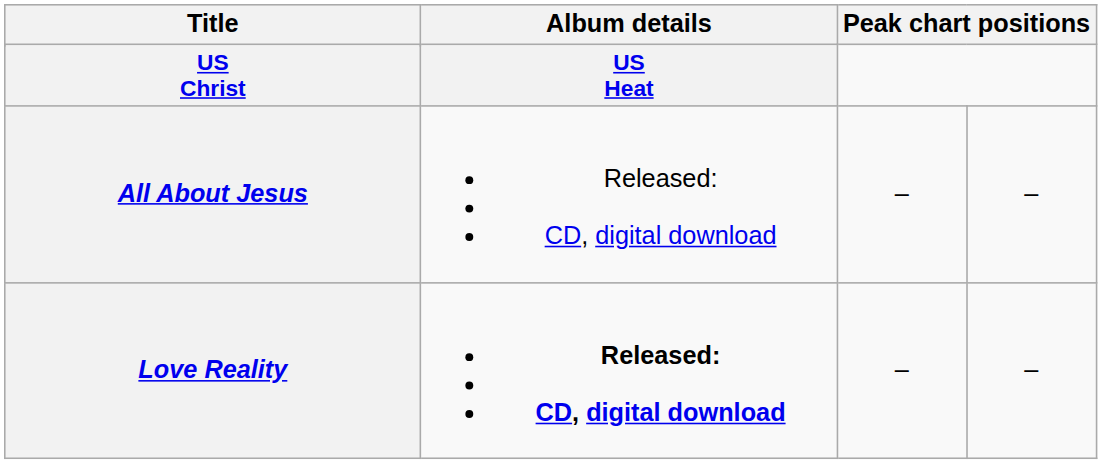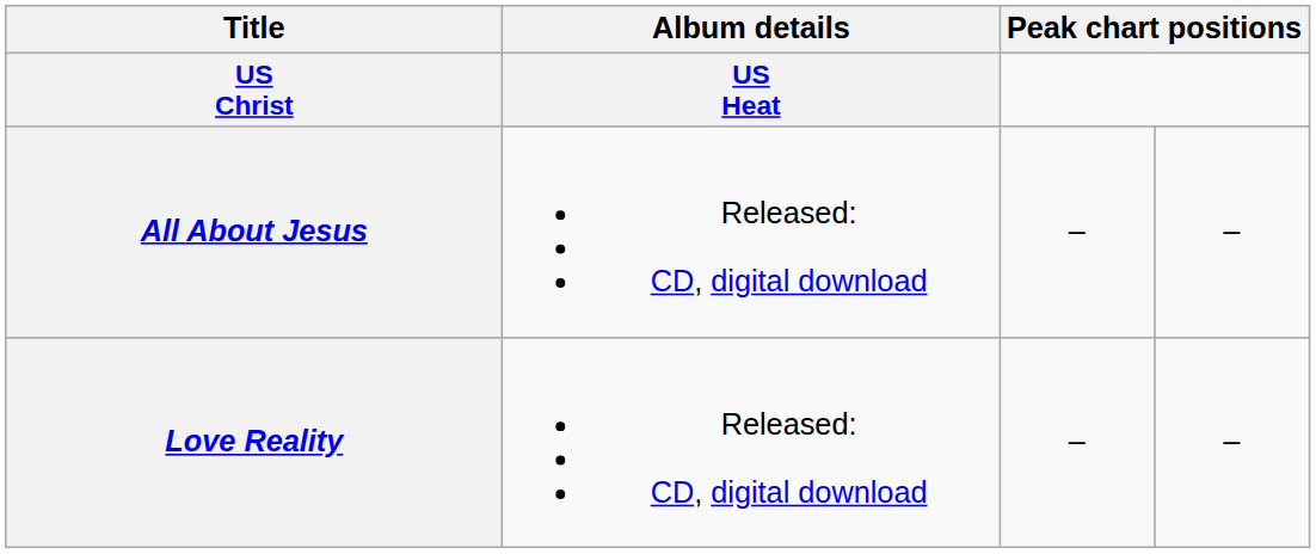Love Reality | Album details: bold -> normal
